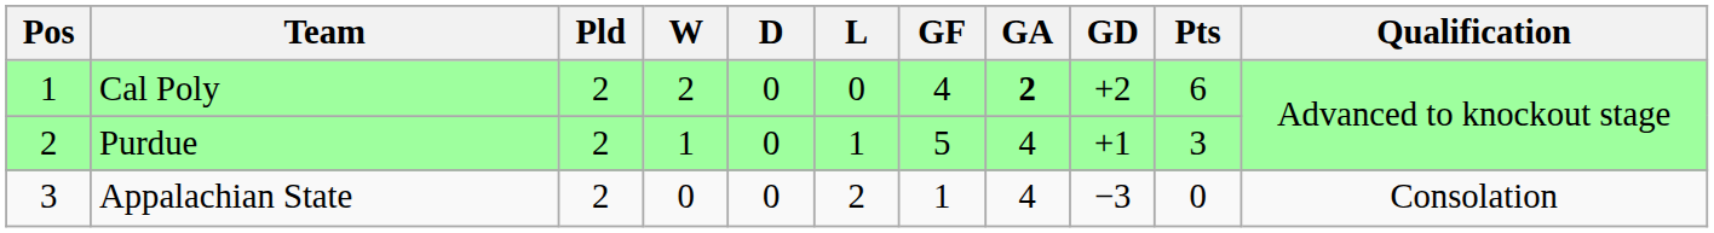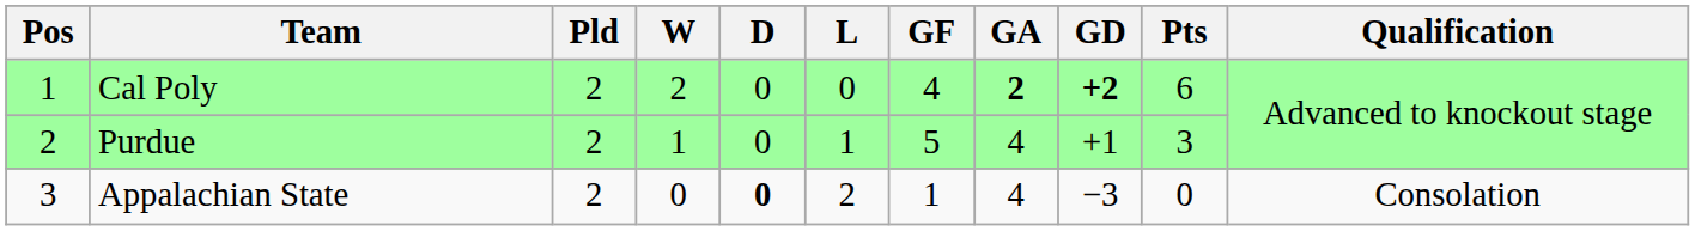Cal Poly | GD: normal -> bold
Appalachian State | D: normal -> bold
